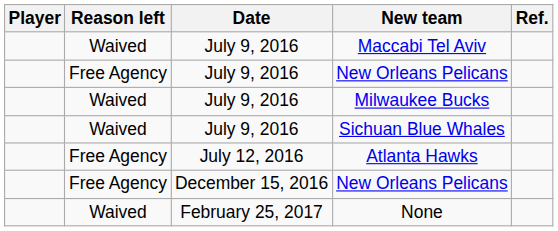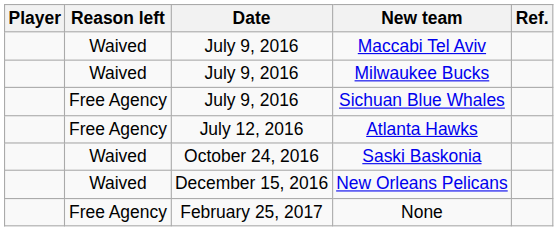- row: Free Agency | July 9, 2016 | New Orleans Pelicans
Sichuan Blue Whales | Reason left: Waived -> Free Agency
+ row: Waived | October 24, 2016 | Saski Baskonia
December 15, 2016 / New Orleans Pelicans | Reason left: Free Agency -> Waived
None | Reason left: Waived -> Free Agency
